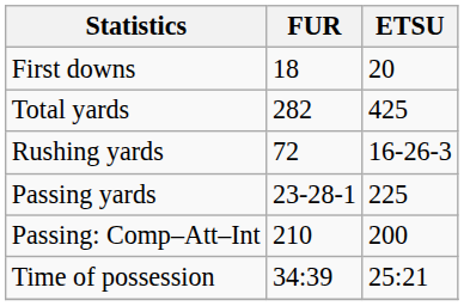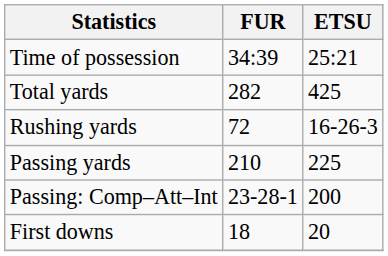rows swapped: First downs <-> Time of possession
Passing yards | FUR: 23-28-1 -> 210
Passing: Comp–Att–Int | FUR: 210 -> 23-28-1
